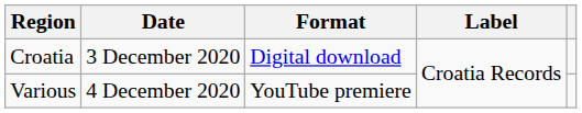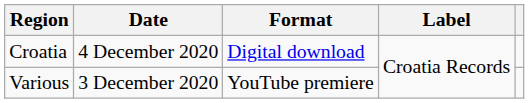Croatia | Date: 3 December 2020 -> 4 December 2020
Various | Date: 4 December 2020 -> 3 December 2020
